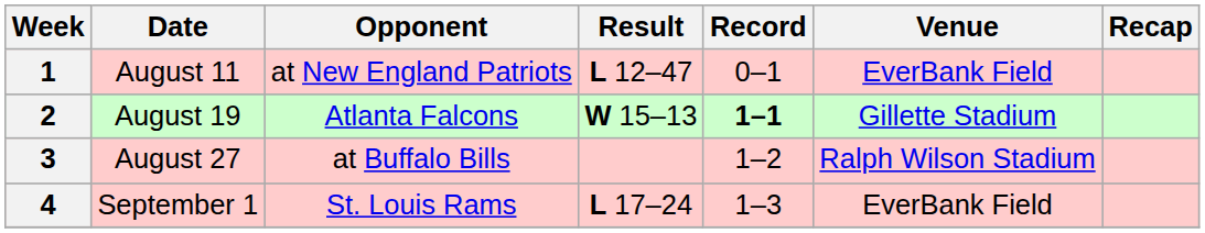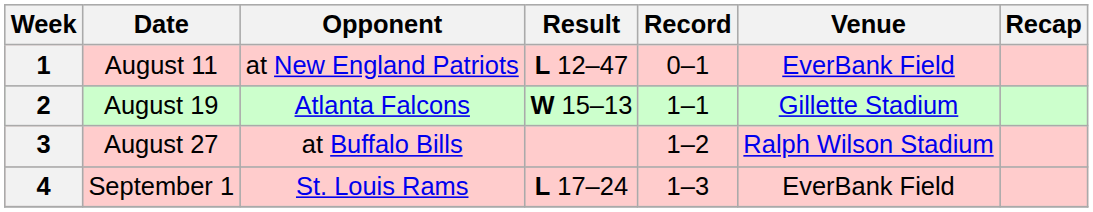2 | Record: bold -> normal
